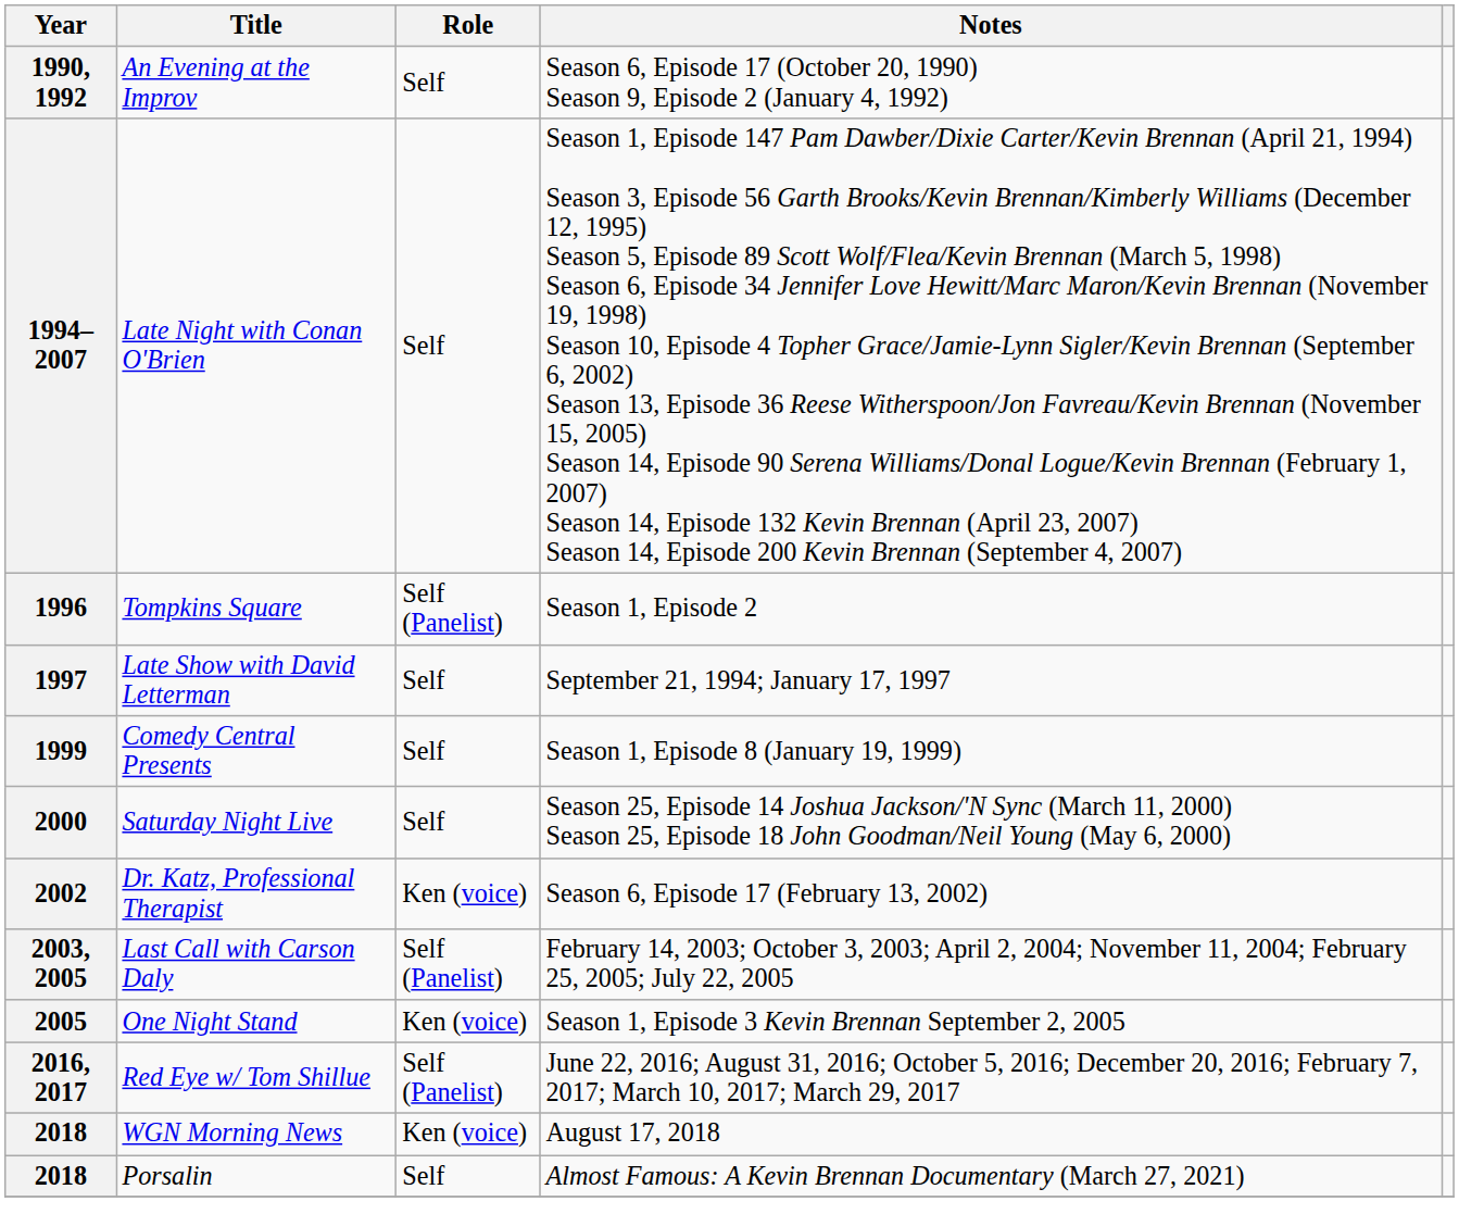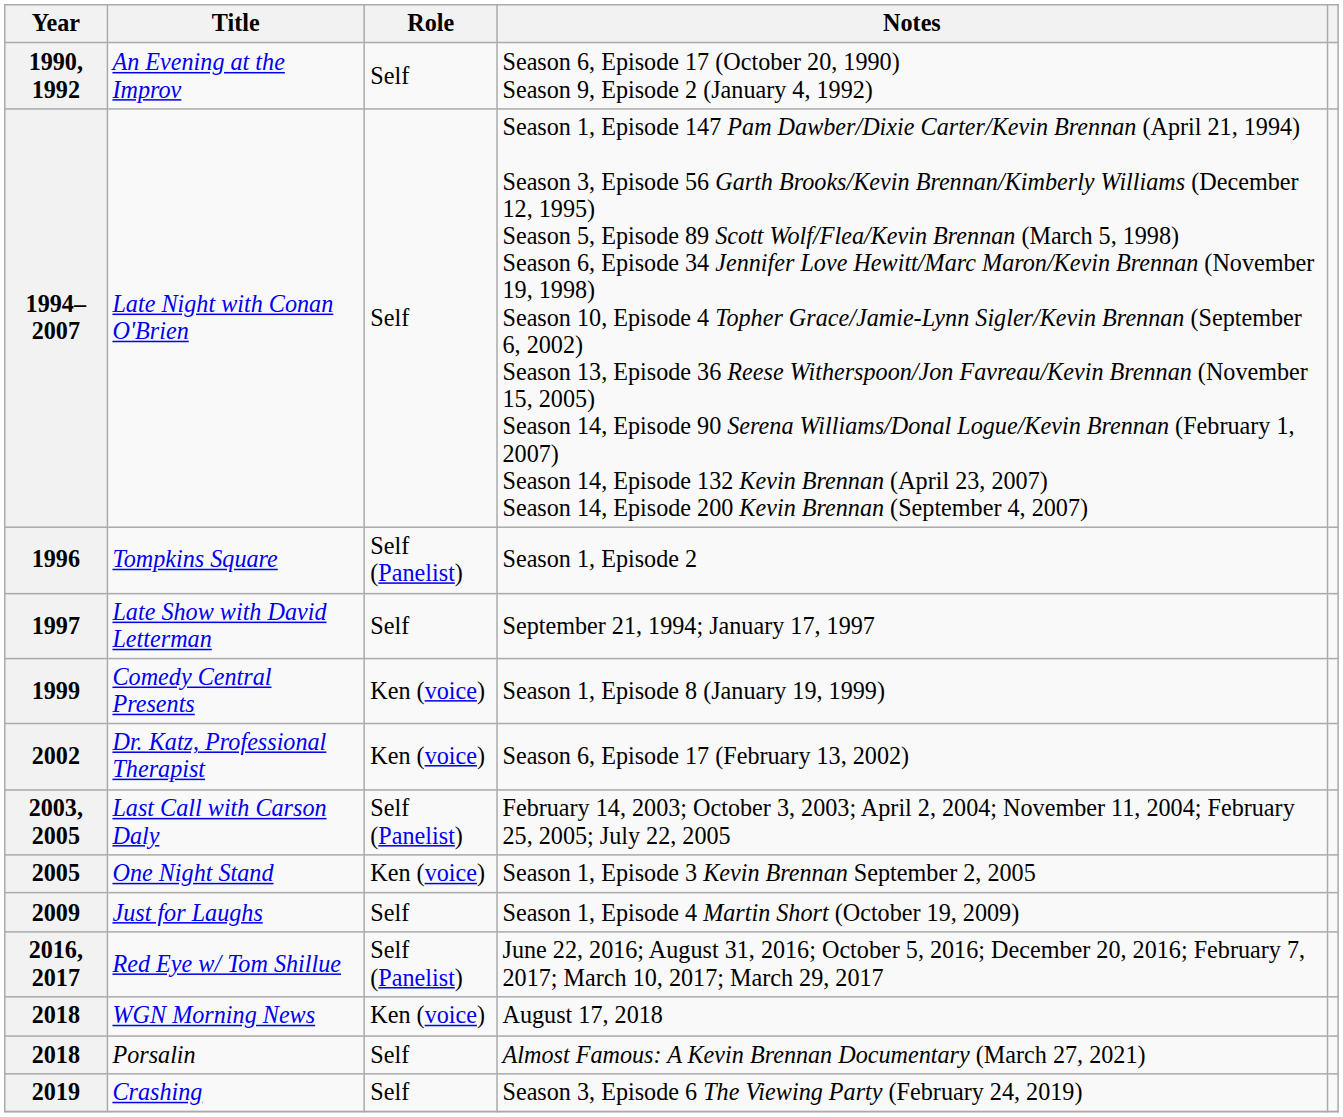1999 | Role: Self -> Ken (voice)
- row: 2000 | Saturday Night Live | Self | Season 25, Episode 14 Joshua Jackson/'N Sync (March 11, 2000) Season 25, Episode 18 John Goodman/Neil Young (May 6, 2000)
+ row: 2009 | Just for Laughs | Self | Season 1, Episode 4 Martin Short (October 19, 2009)
+ row: 2019 | Crashing | Self | Season 3, Episode 6 The Viewing Party (February 24, 2019)
